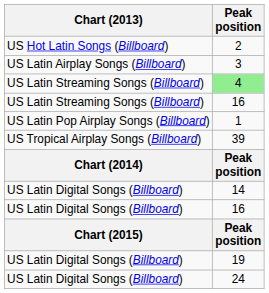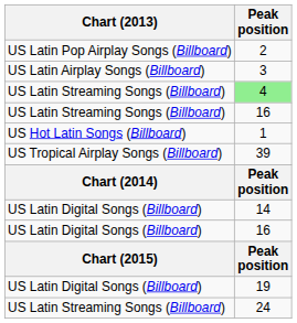row 2 | Chart (2013): US Hot Latin Songs (Billboard) -> US Latin Pop Airplay Songs (Billboard)
row 6 | Chart (2013): US Latin Pop Airplay Songs (Billboard) -> US Hot Latin Songs (Billboard)
row 13 | Chart (2013): US Latin Digital Songs (Billboard) -> US Latin Streaming Songs (Billboard)
